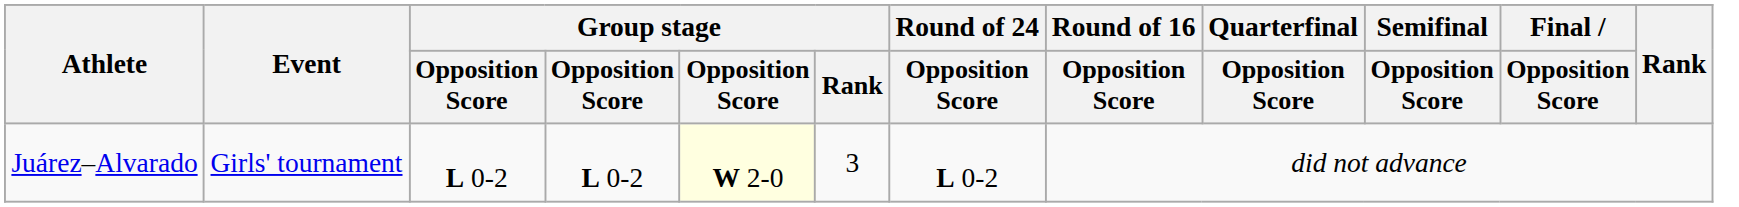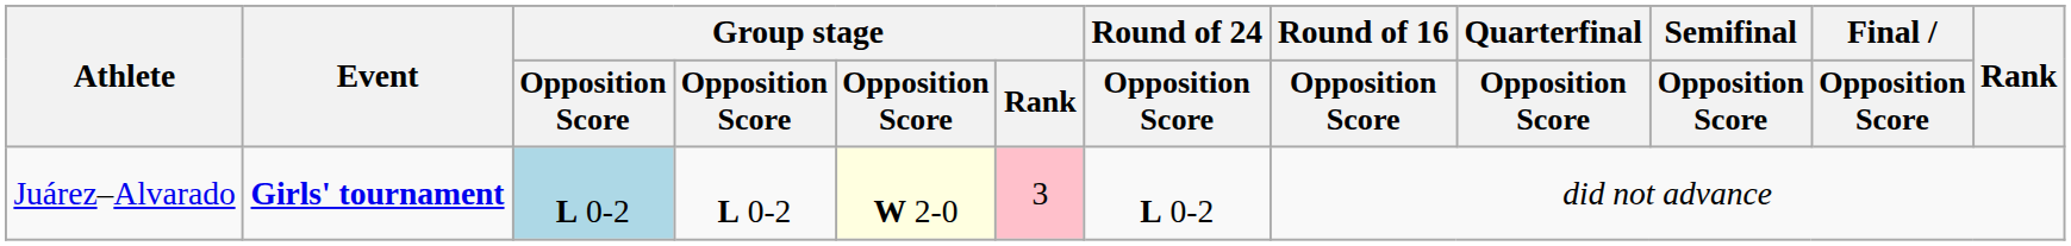Juárez–Alvarado | Event: normal -> bold
Juárez–Alvarado | column 3: no background -> lightblue background
Juárez–Alvarado | Group stage / Rank: no background -> pink background
